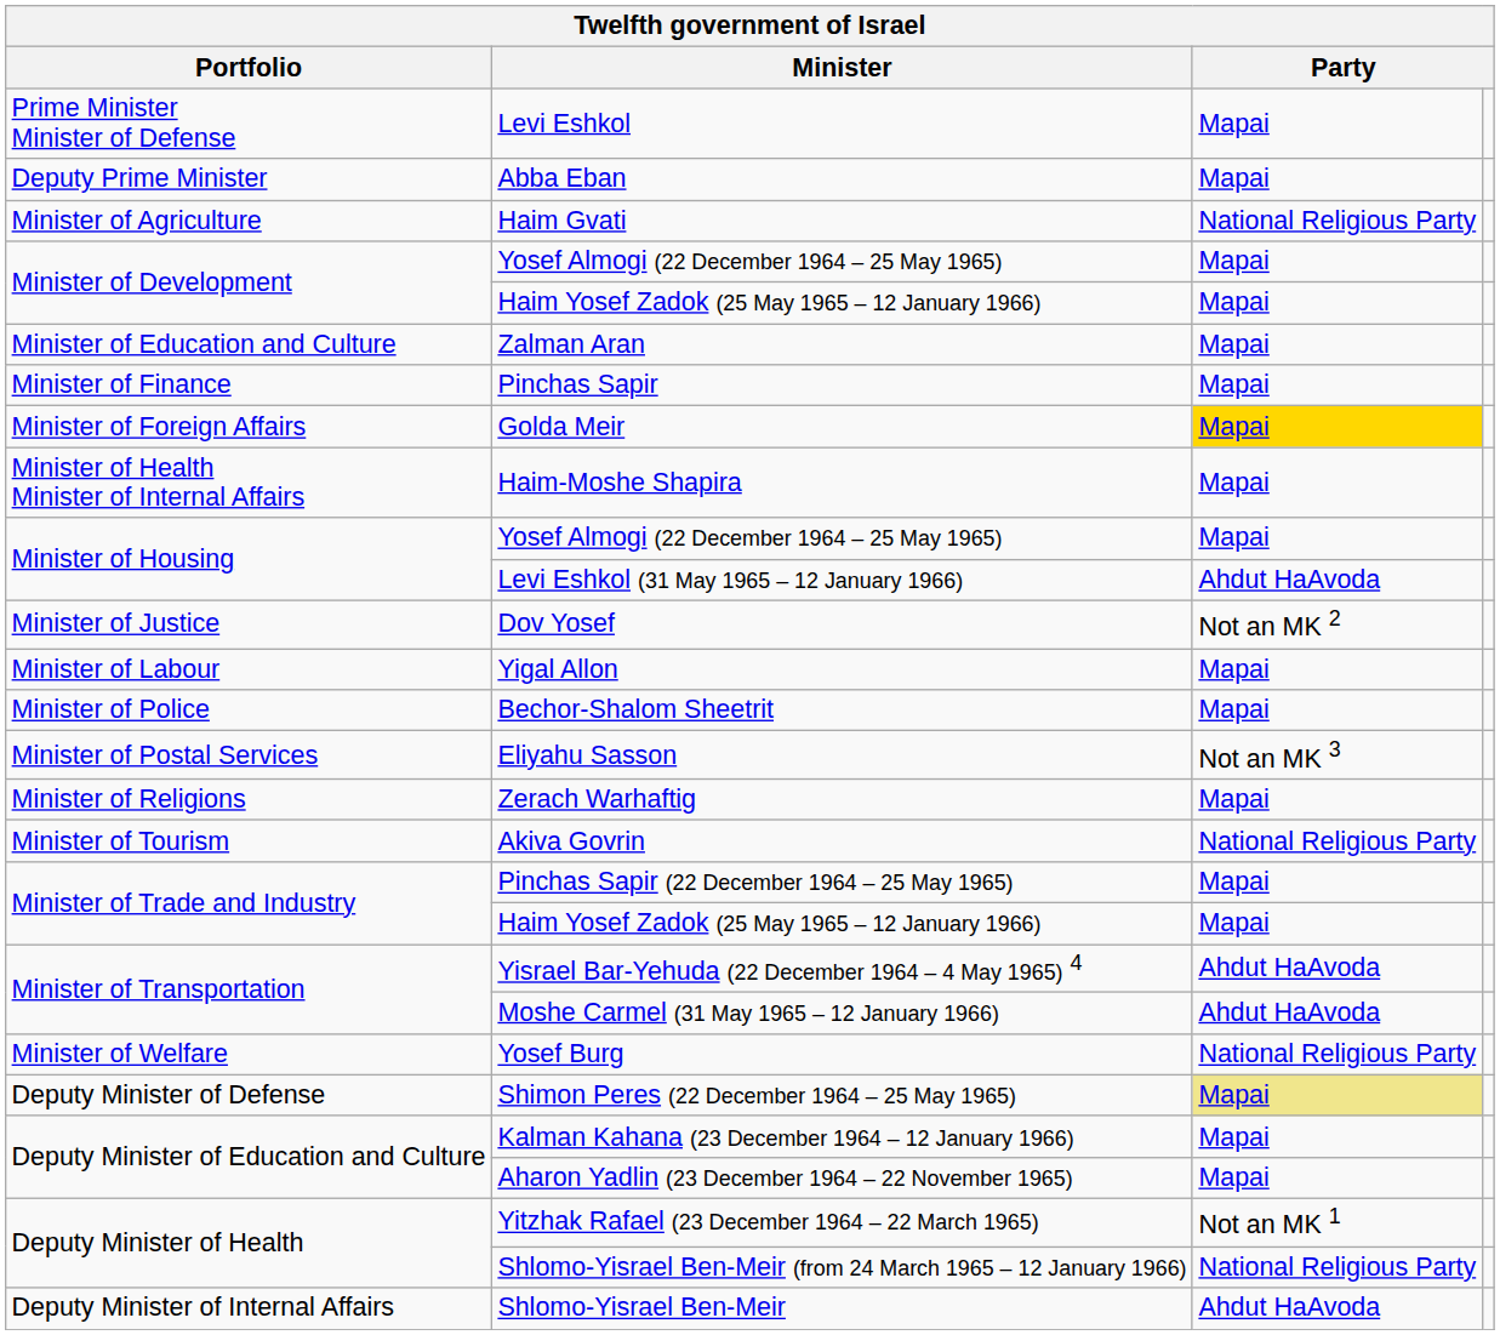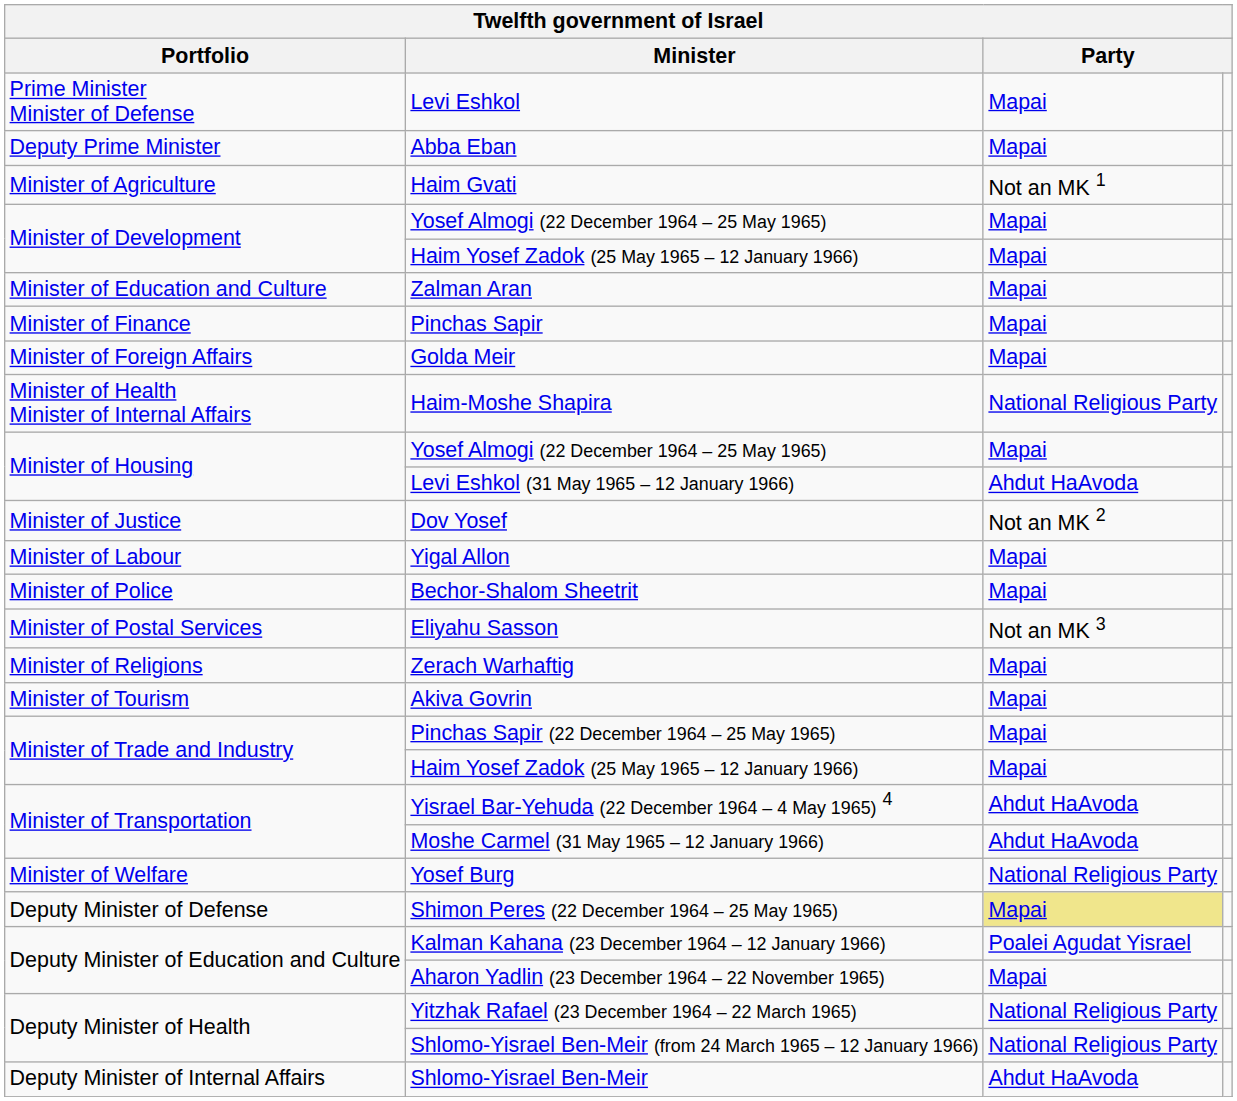Haim Gvati | column 3: National Religious Party -> Not an MK 1
Golda Meir | column 3: gold background -> no background
Haim-Moshe Shapira | column 3: Mapai -> National Religious Party
Akiva Govrin | column 3: National Religious Party -> Mapai
Kalman Kahana (23 December 1964 – 12 January 1966) | column 3: Mapai -> Poalei Agudat Yisrael
Yitzhak Rafael (23 December 1964 – 22 March 1965) | column 3: Not an MK 1 -> National Religious Party
